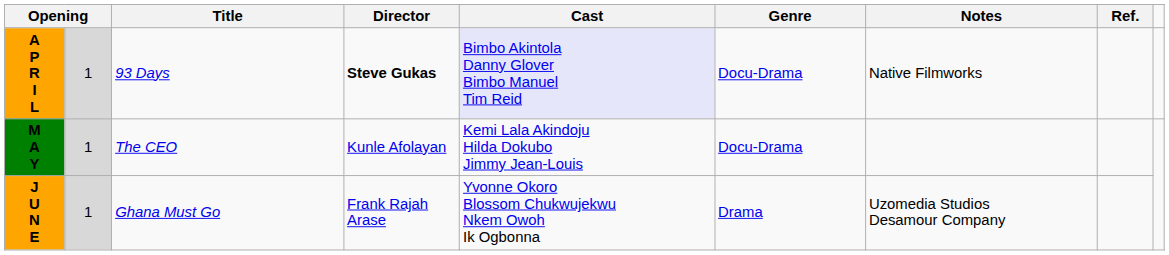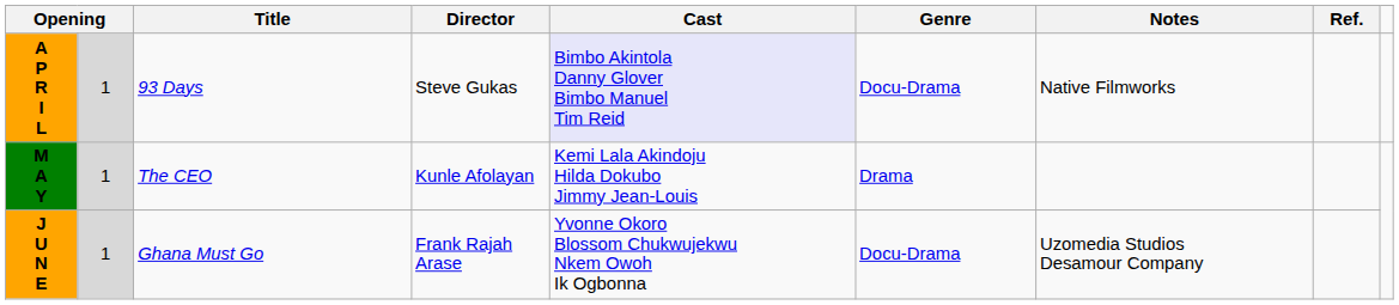A P R I L | Director: bold -> normal
M A Y | Genre: Docu-Drama -> Drama
J U N E | Genre: Drama -> Docu-Drama
